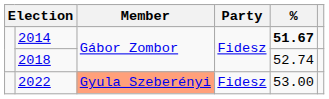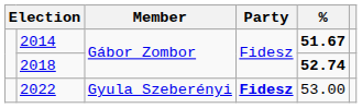2018 | %: normal -> bold
2022 | Member: lightsalmon background -> no background
2022 | Party: normal -> bold
